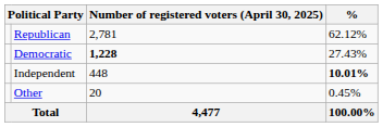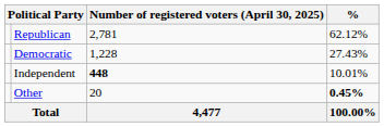Democratic | Number of registered voters (April 30, 2025): bold -> normal
Independent | Number of registered voters (April 30, 2025): normal -> bold
Independent | %: bold -> normal
Other | %: normal -> bold
